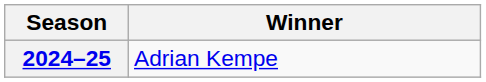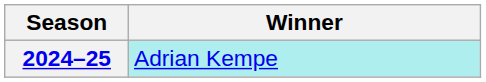2024–25 | Winner: no background -> paleturquoise background
